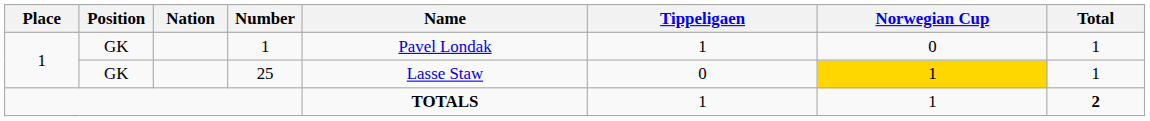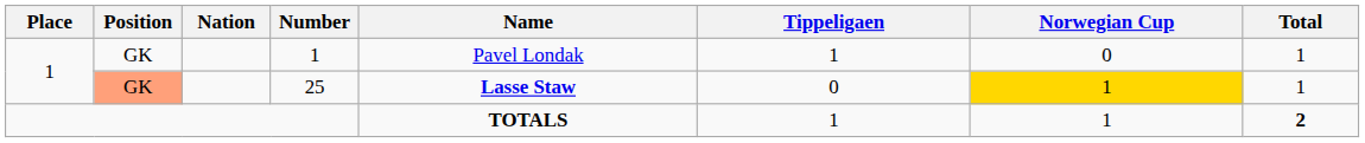25 | Position: no background -> lightsalmon background
25 | Name: normal -> bold
